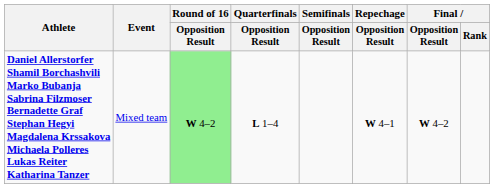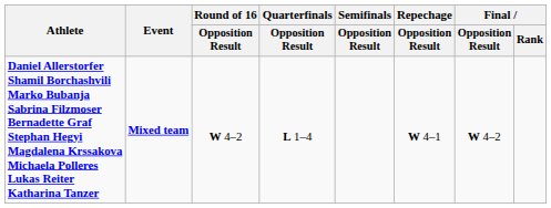row 3 | Event: normal -> bold
row 3 | Round of 16 / Opposition Result: lightgreen background -> no background
